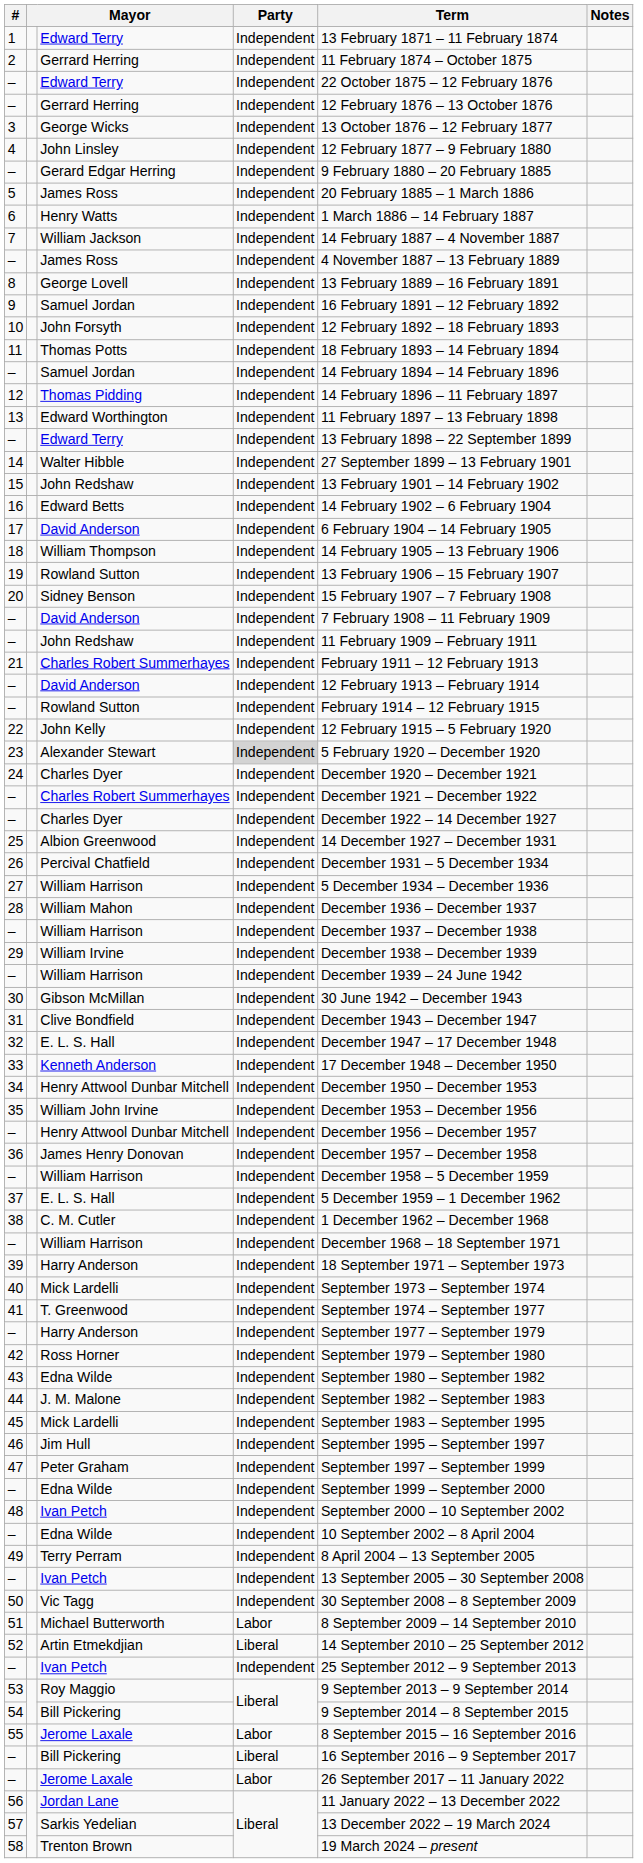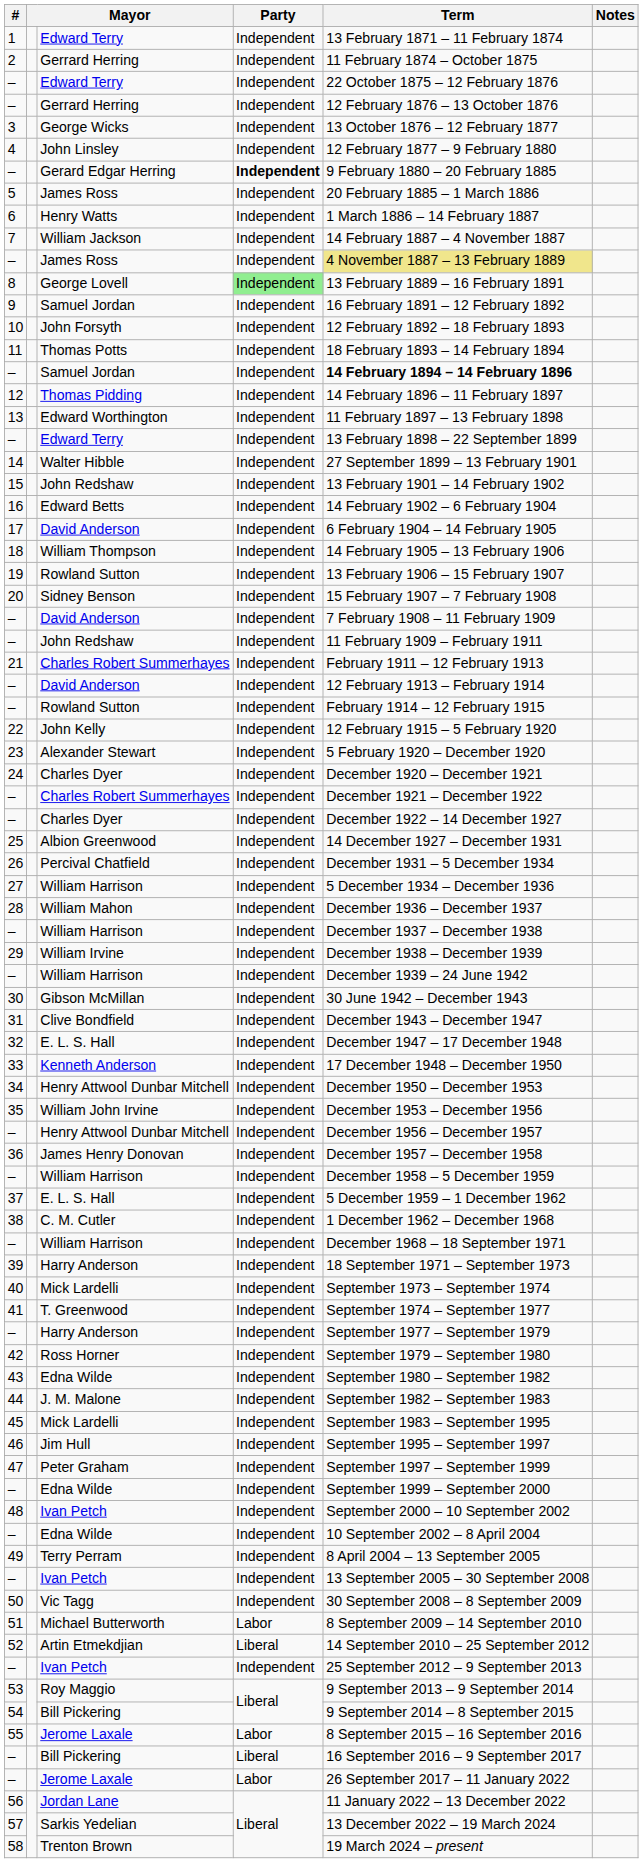– / Gerard Edgar Herring | Party: normal -> bold
– / James Ross | Term: no background -> khaki background
8 | Party: no background -> lightgreen background
– / Samuel Jordan | Term: normal -> bold
23 | Party: lightgrey background -> no background
